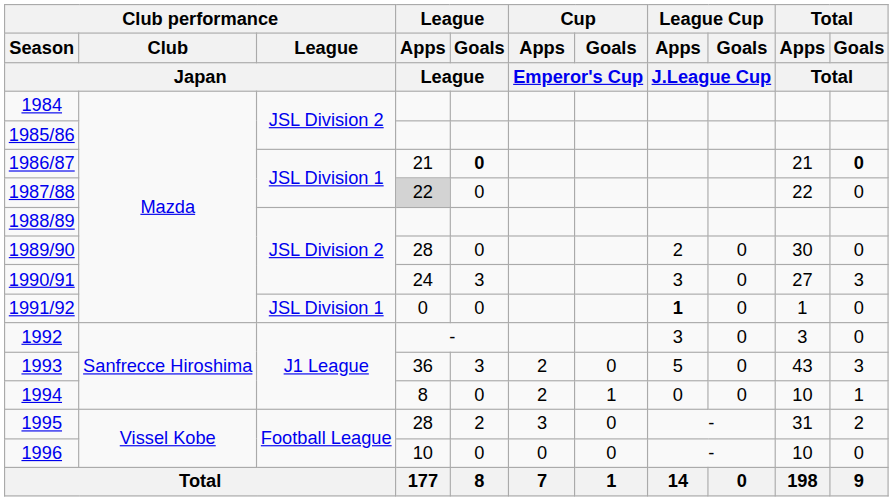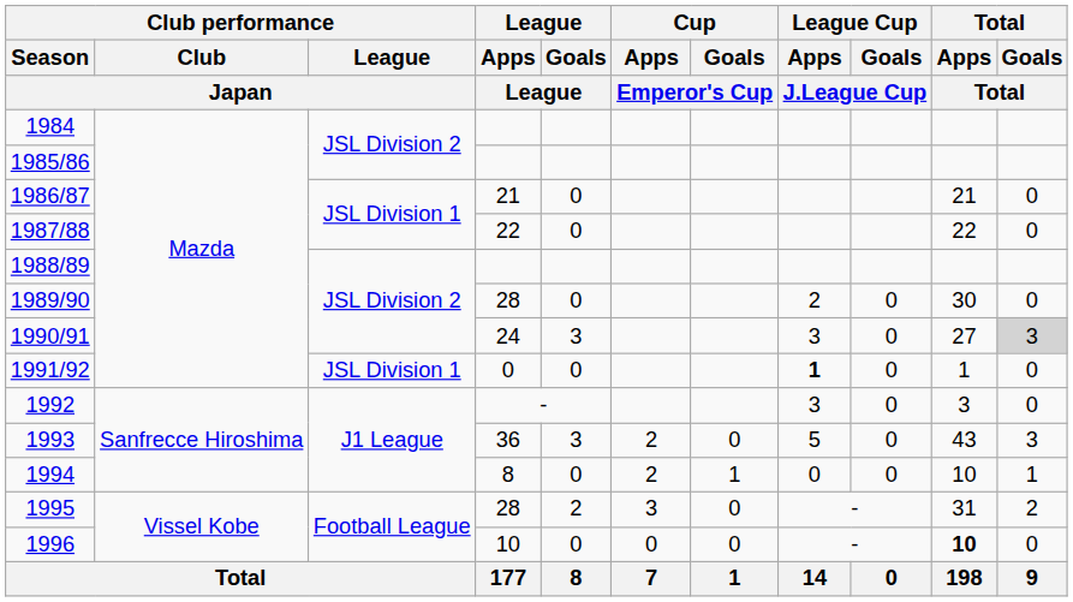1986/87 | League / Goals / League: bold -> normal
1986/87 | Total / Goals / Total: bold -> normal
1987/88 | League / Apps / League: lightgrey background -> no background
1990/91 | Total / Goals / Total: no background -> lightgrey background
1996 | Total / Apps / Total: normal -> bold
